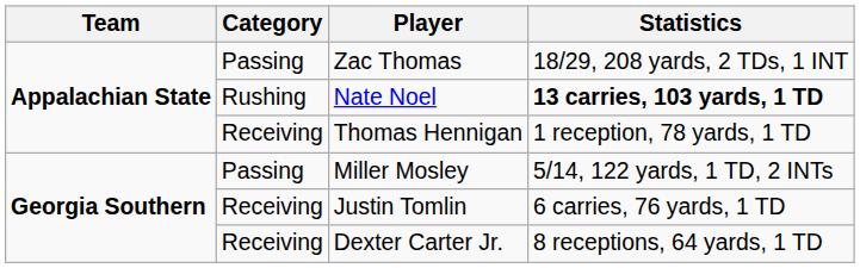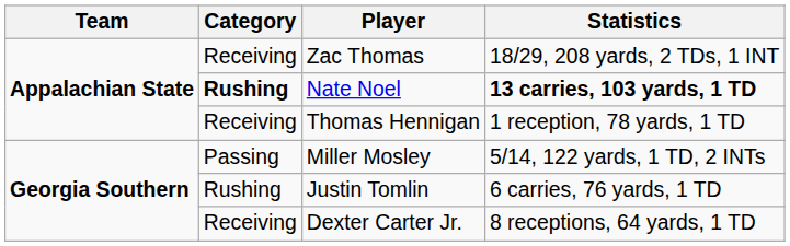Zac Thomas | Category: Passing -> Receiving
Nate Noel | Category: normal -> bold
Justin Tomlin | Category: Receiving -> Rushing
